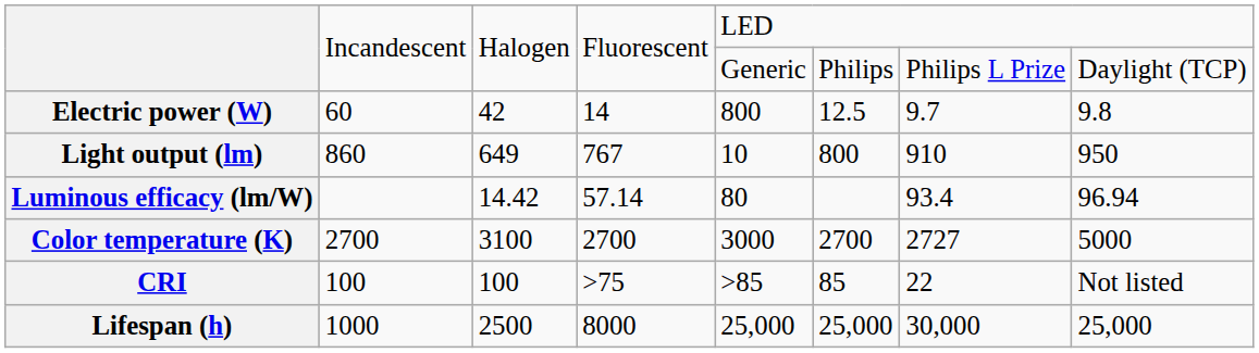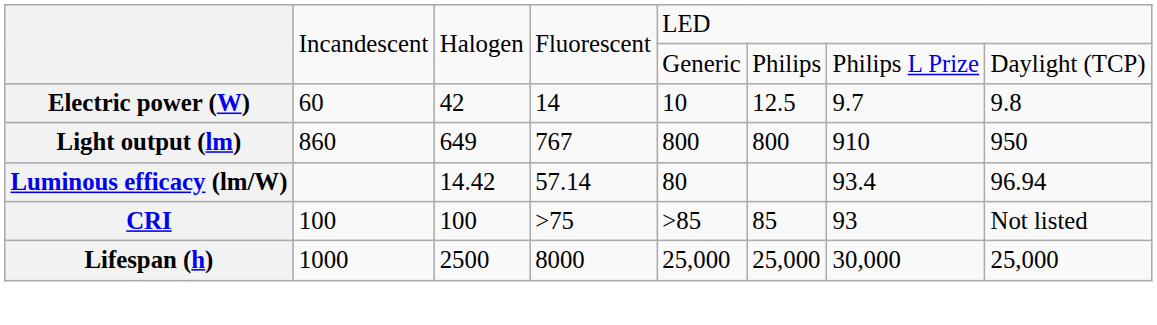Electric power (W) | column 5: 800 -> 10
Light output (lm) | column 5: 10 -> 800
- row: Color temperature (K) | 2700 | 3100 | 2700 | 3000 | 2700 | 2727 | 5000
CRI | column 7: 22 -> 93
